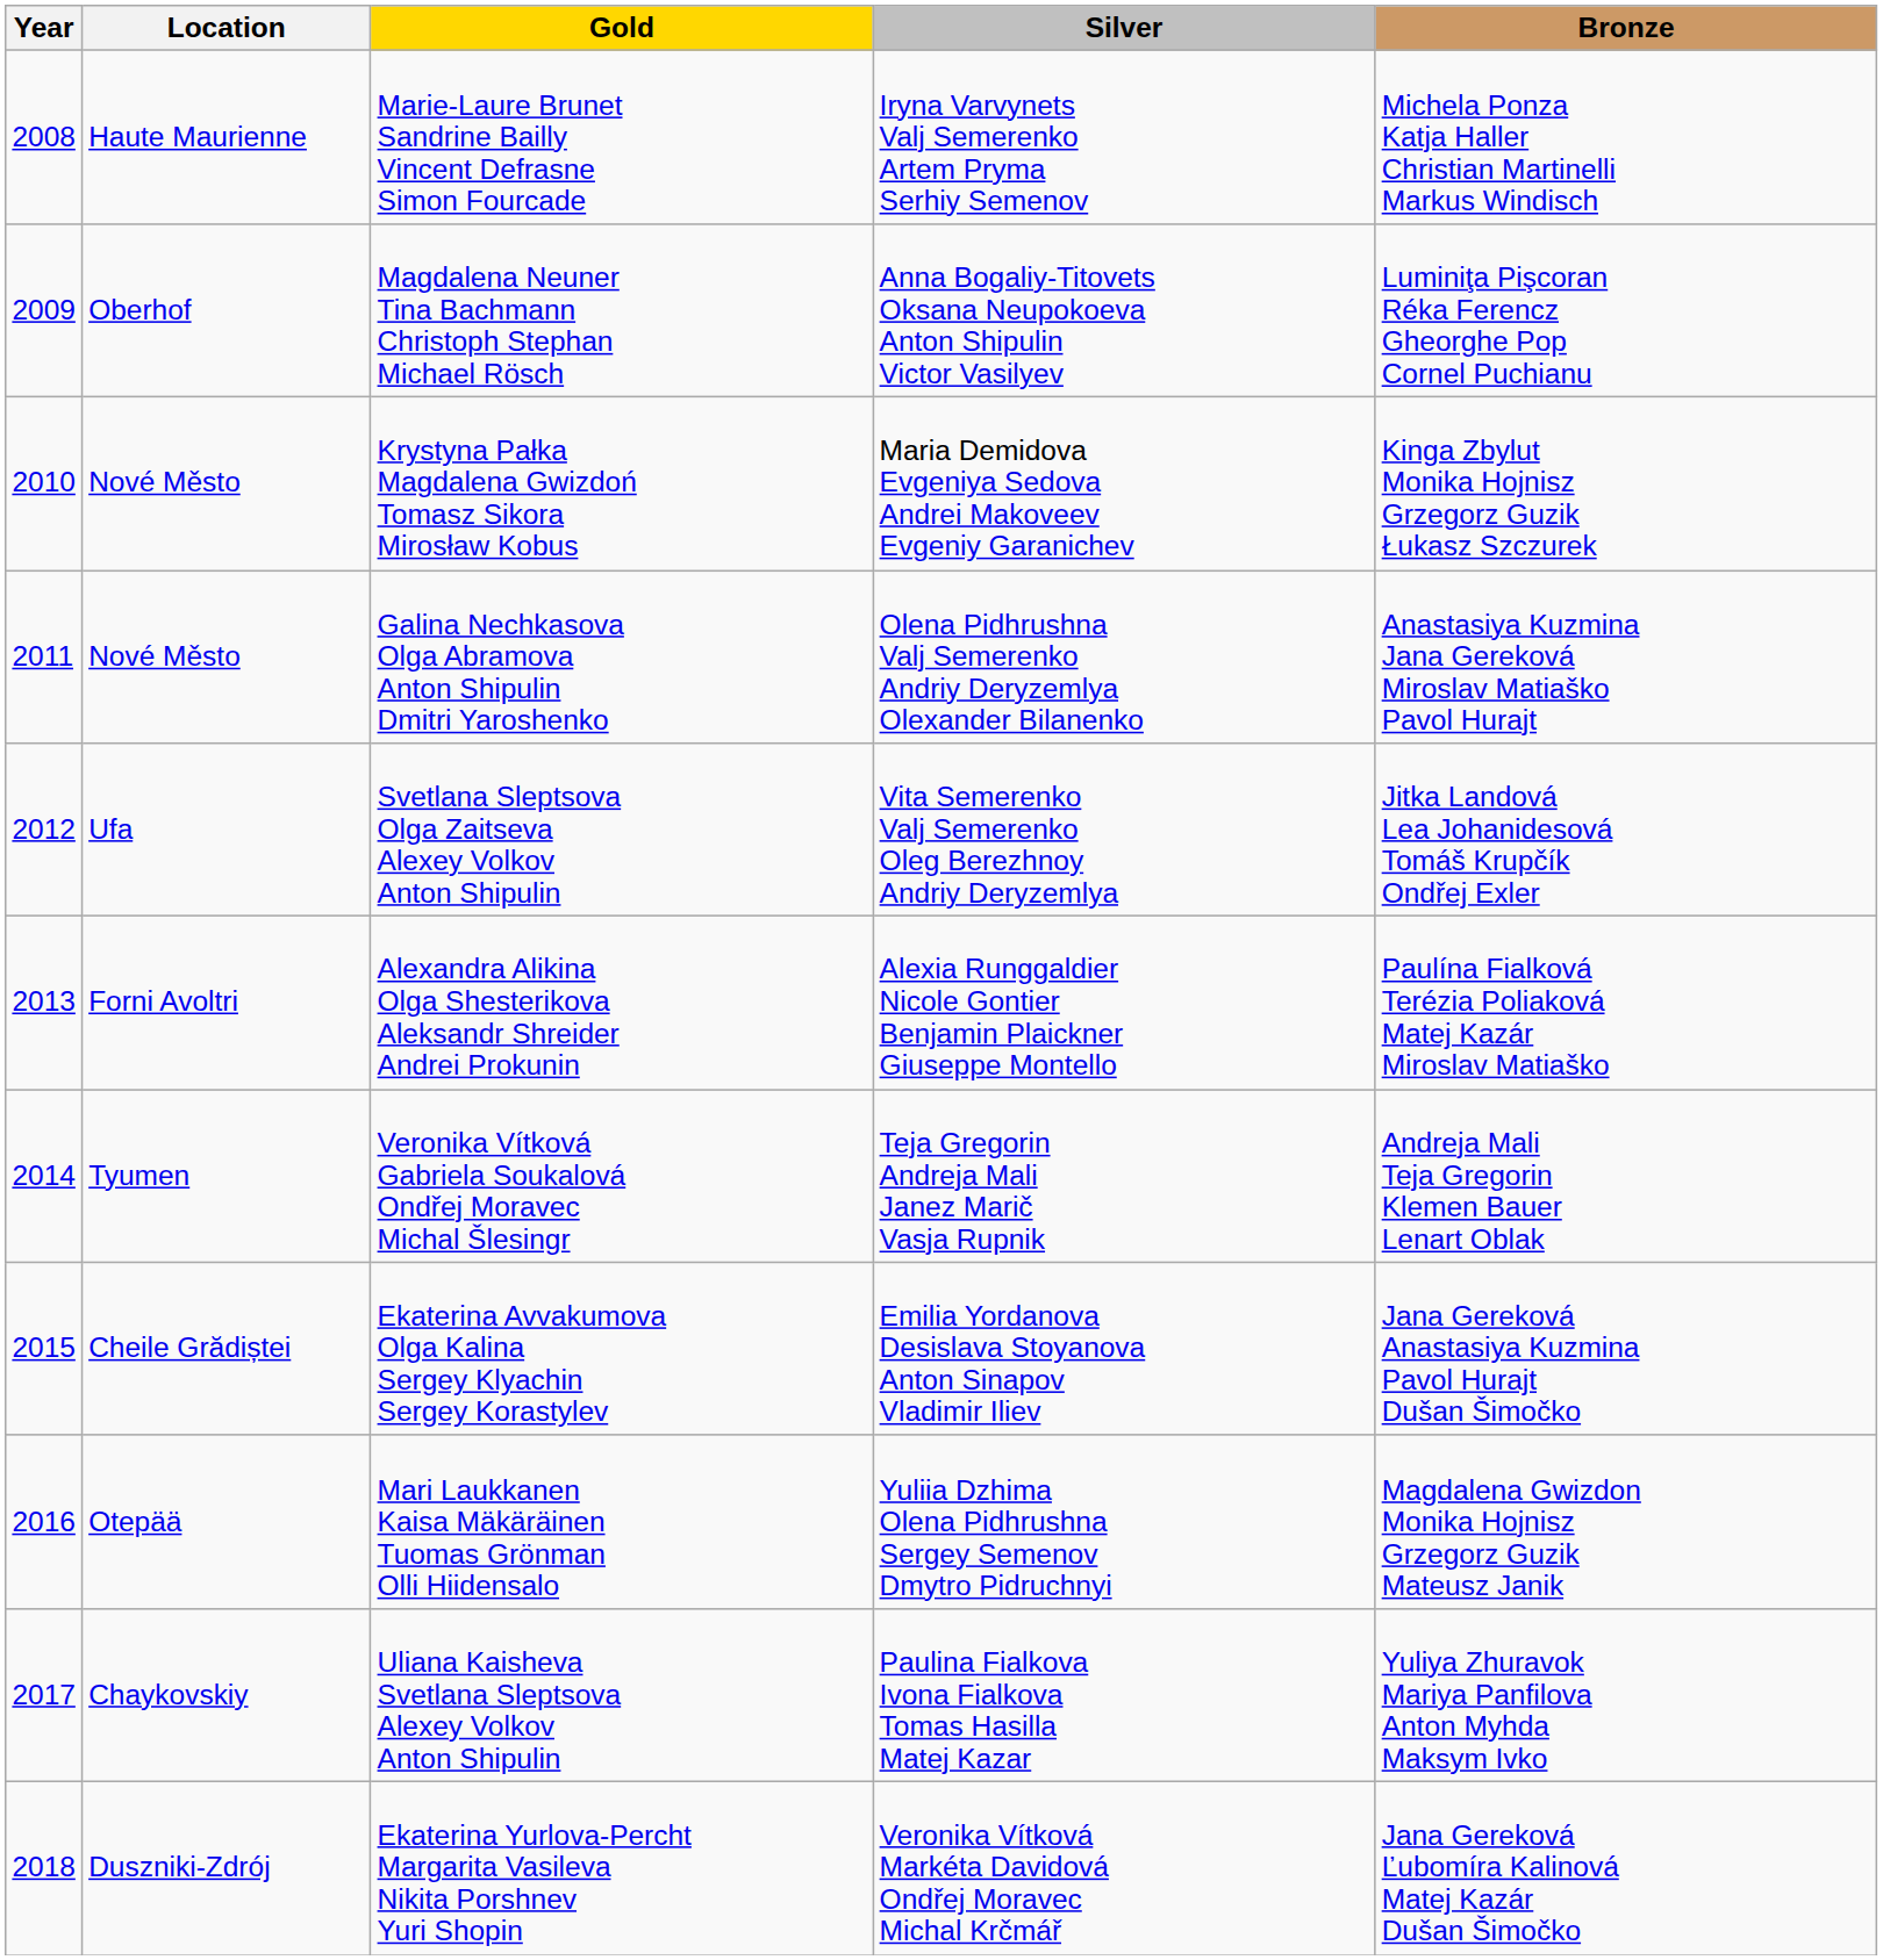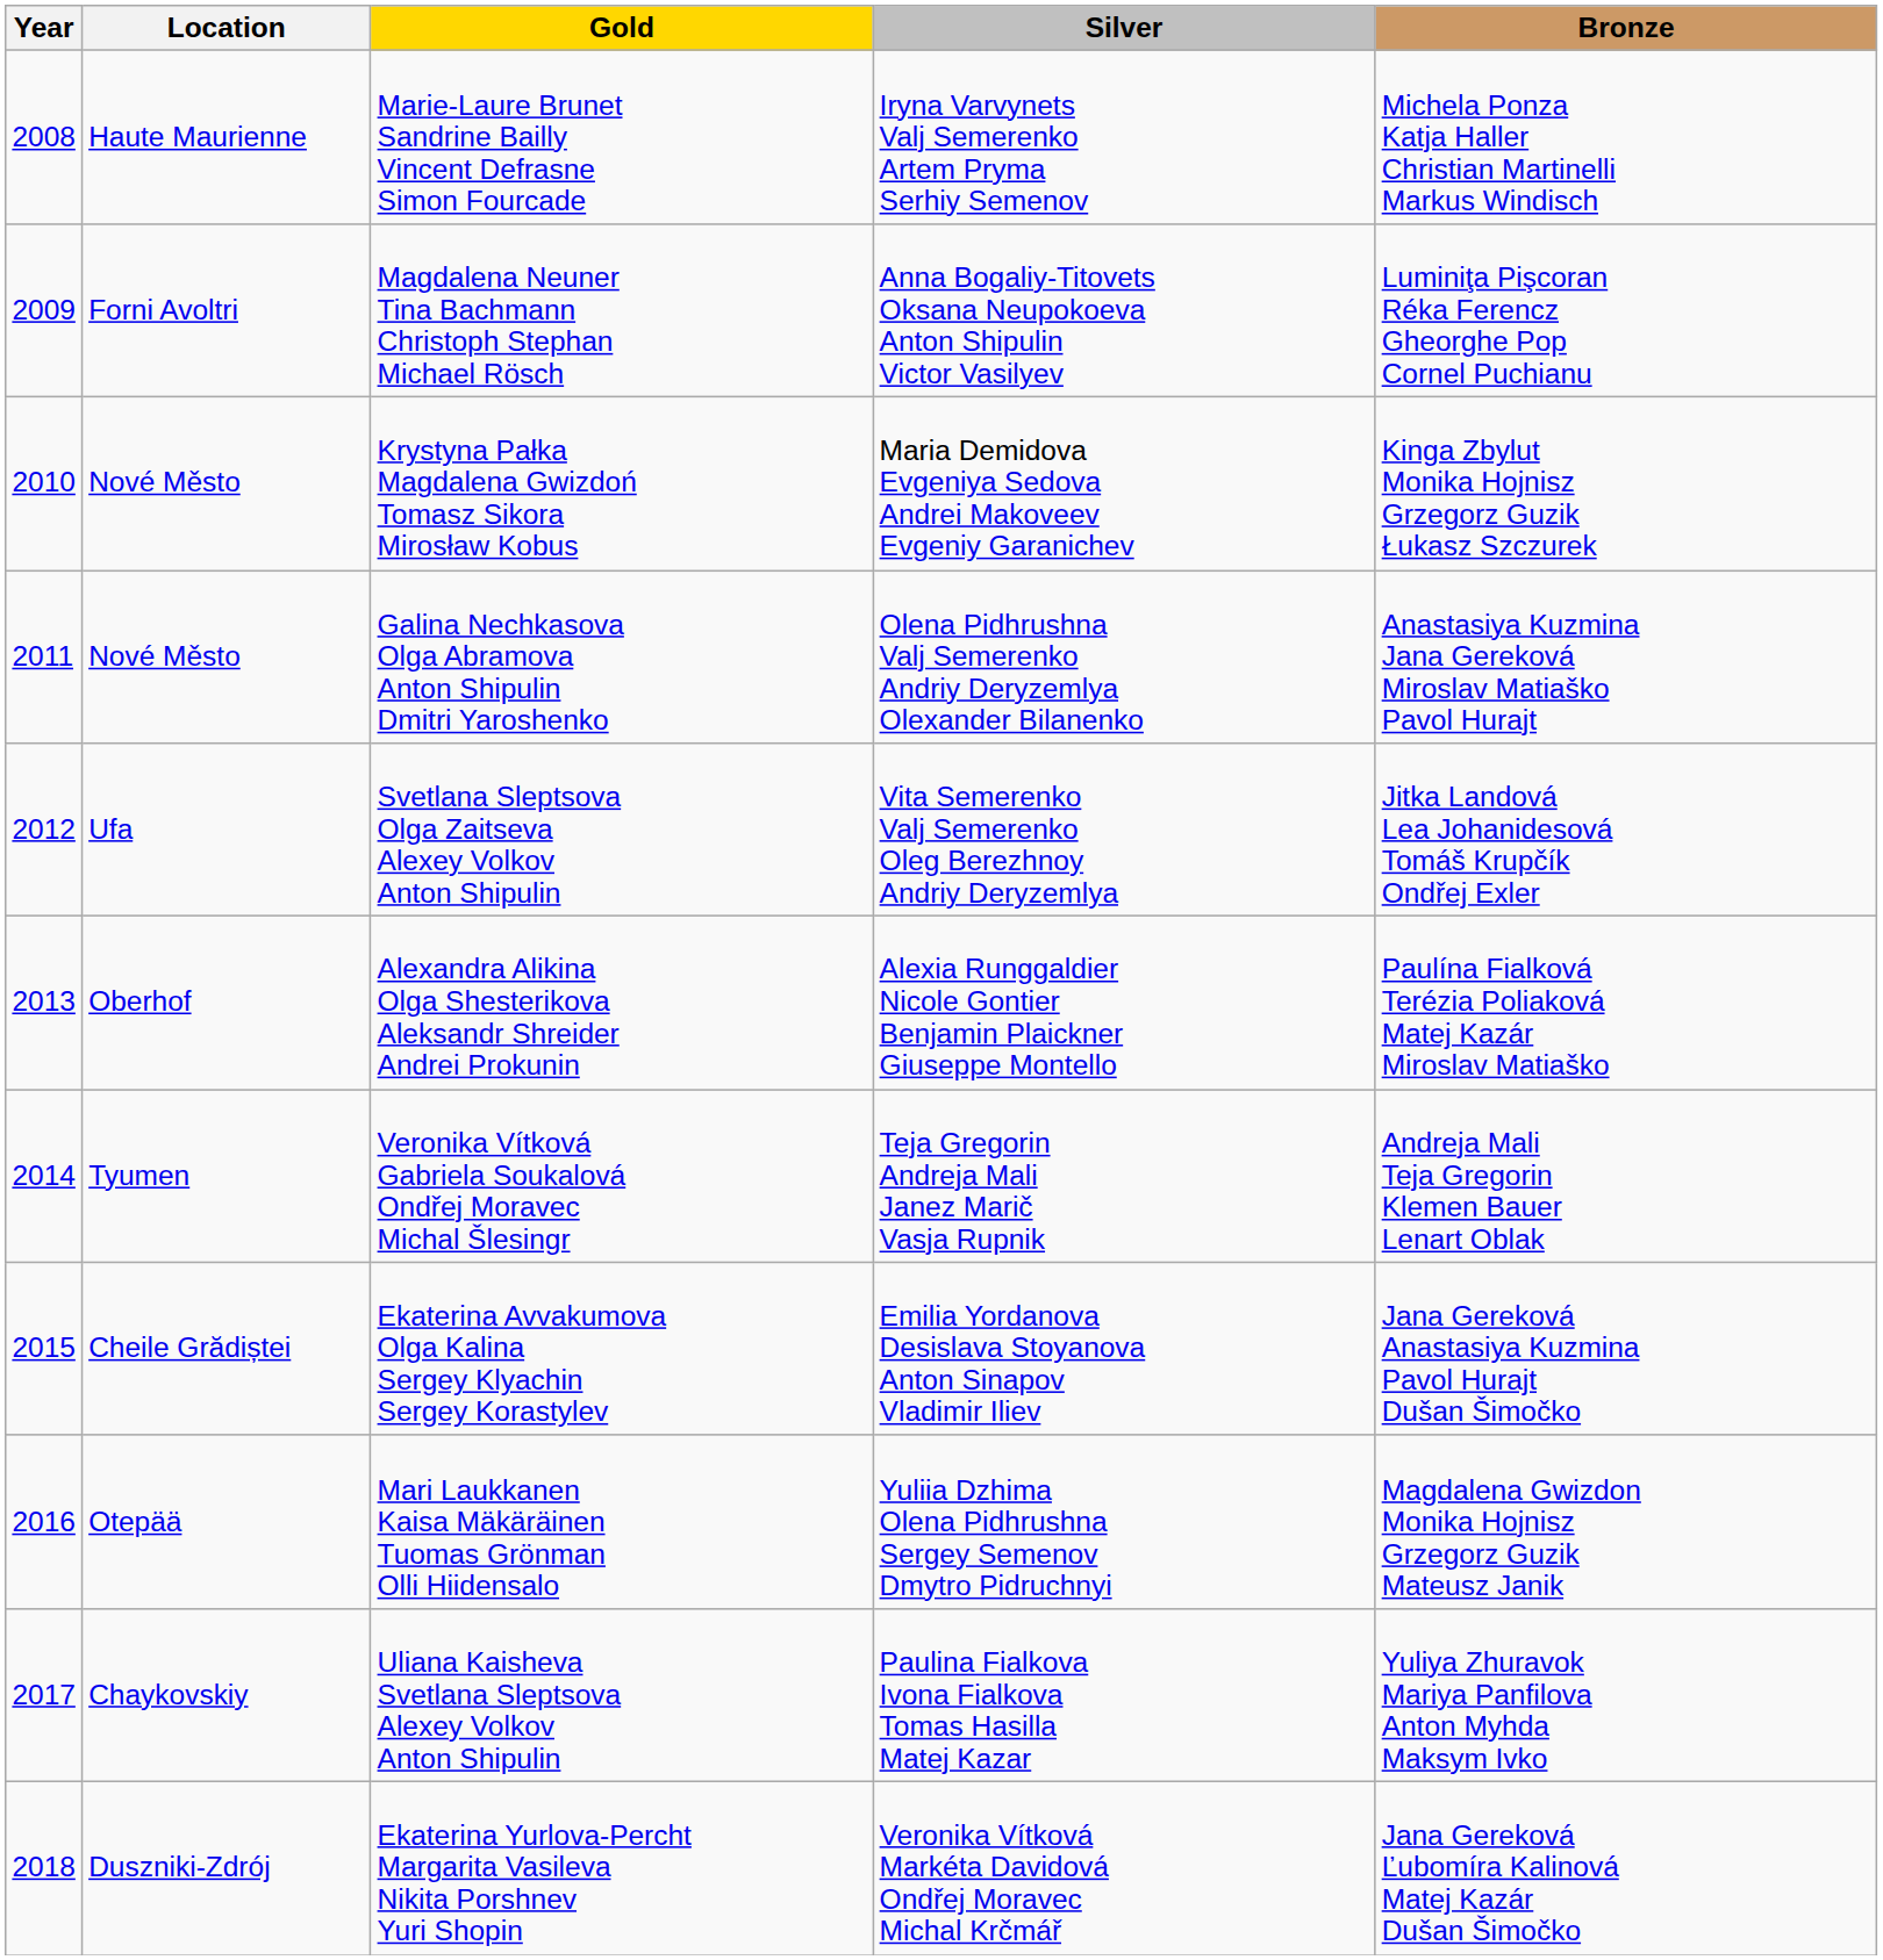row 3 | Location: Oberhof -> Forni Avoltri
row 7 | Location: Forni Avoltri -> Oberhof
